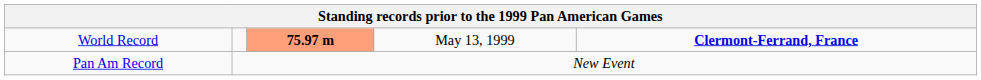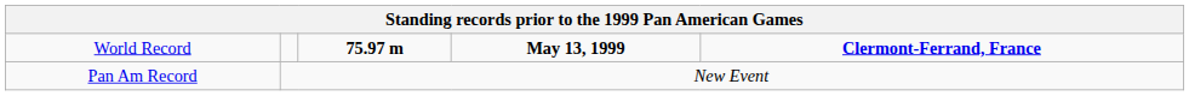World Record | column 3: lightsalmon background -> no background
World Record | column 4: normal -> bold
